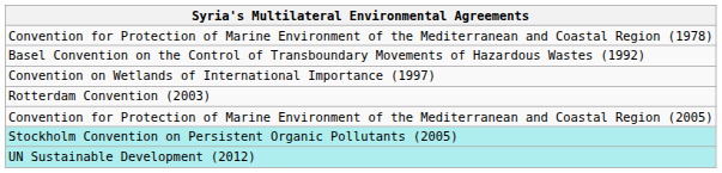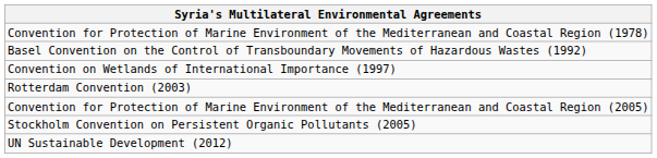row 7 | column 1: paleturquoise background -> no background
row 8 | column 1: paleturquoise background -> no background
